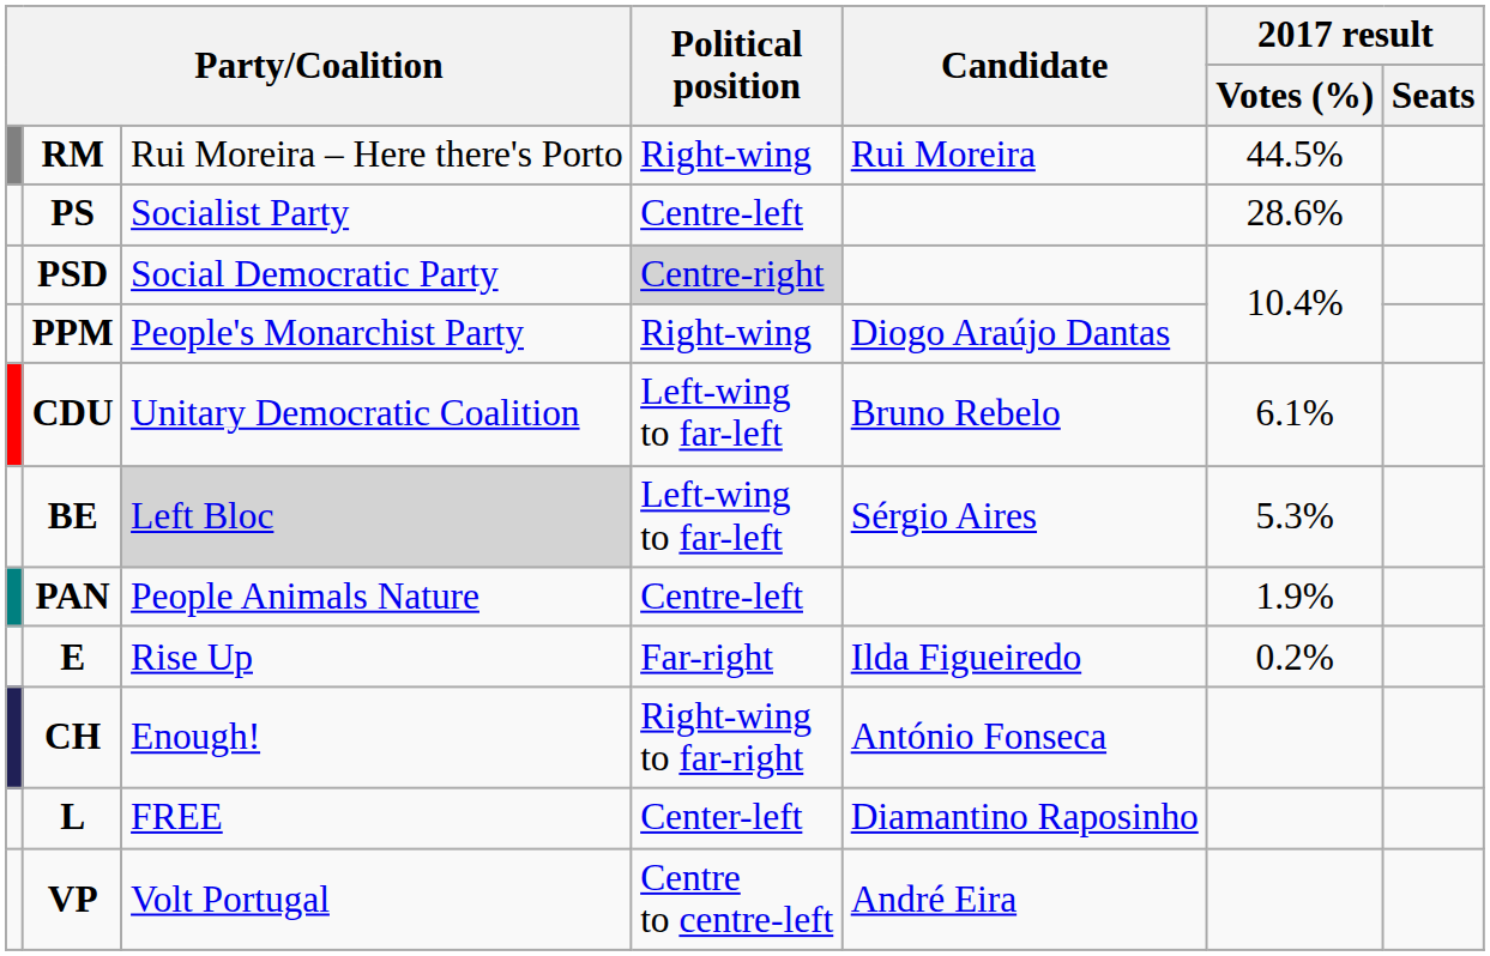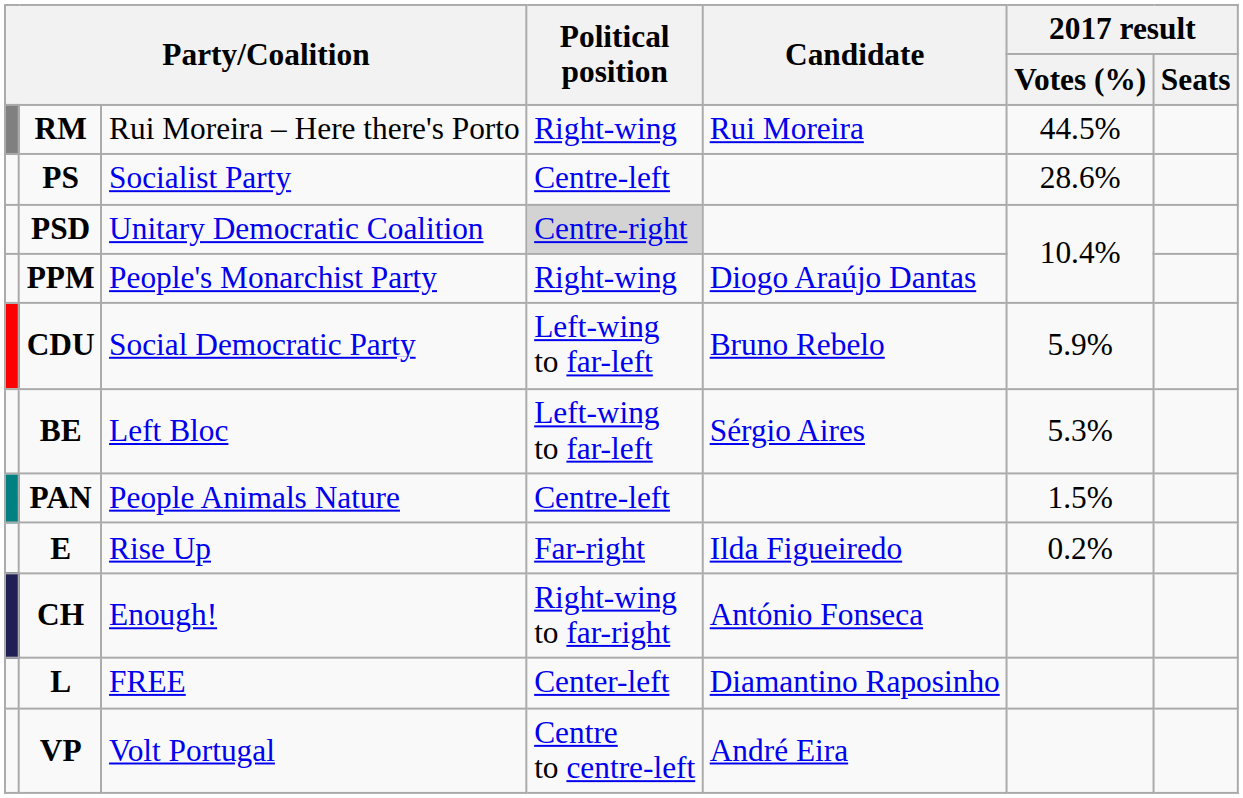PSD | column 3: Social Democratic Party -> Unitary Democratic Coalition
CDU | column 3: Unitary Democratic Coalition -> Social Democratic Party
CDU | 2017 result / Votes (%): 6.1% -> 5.9%
BE | column 3: lightgrey background -> no background
PAN | 2017 result / Votes (%): 1.9% -> 1.5%
